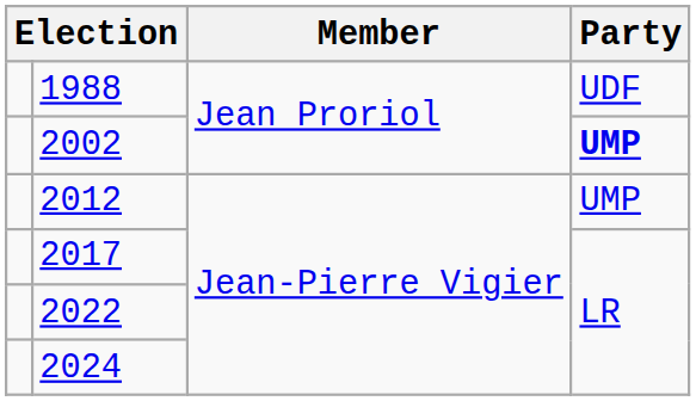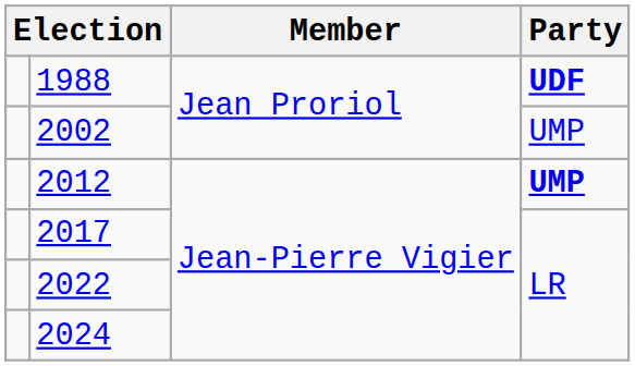1988 | Party: normal -> bold
2002 | Party: bold -> normal
2012 | Party: normal -> bold
